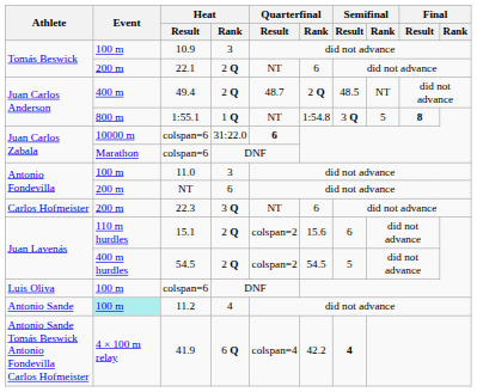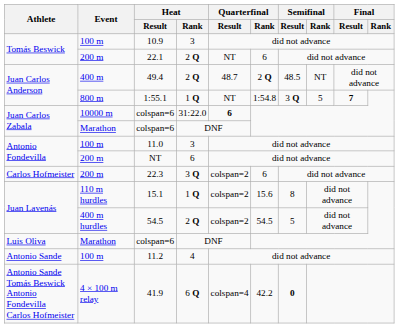1:55.1 | Final / Result: 8 -> 7
22.3 | Quarterfinal / Result: NT -> colspan=2
15.1 | Heat / Rank: 2 Q -> 1 Q
15.1 | Semifinal / Result: 6 -> 8
Luis Oliva / colspan=6 | Event: 100 m -> Marathon
11.2 | Event: paleturquoise background -> no background
41.9 | Semifinal / Result: 4 -> 0
